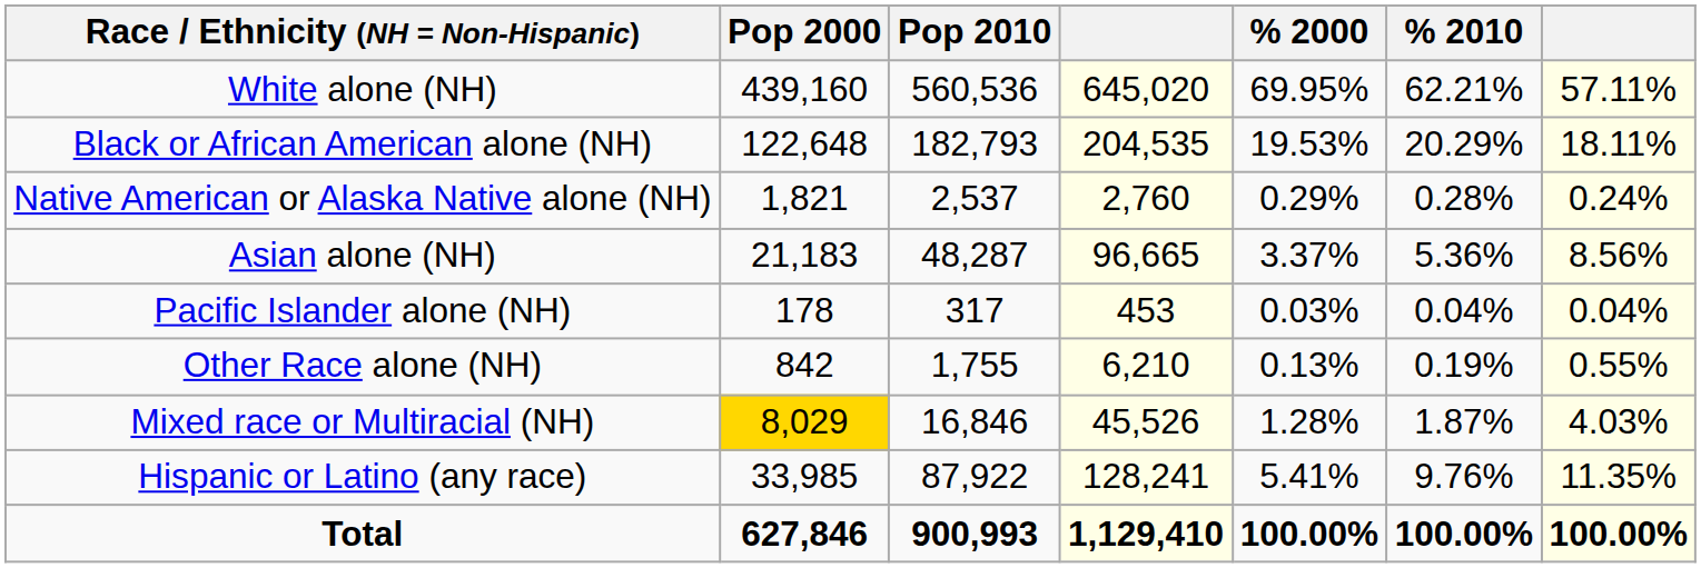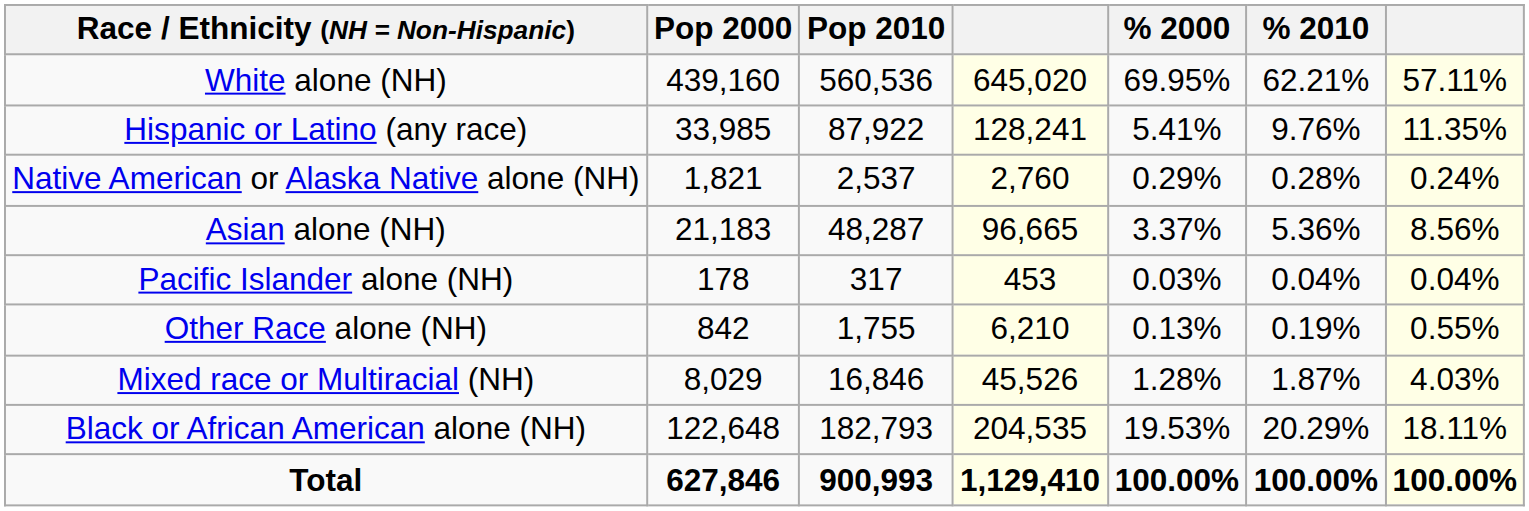rows swapped: Black or African American alone (NH) <-> Hispanic or Latino (any race)
Mixed race or Multiracial (NH) | Pop 2000: gold background -> no background
